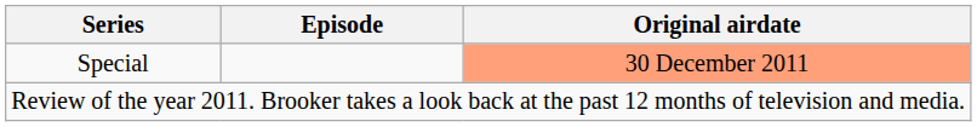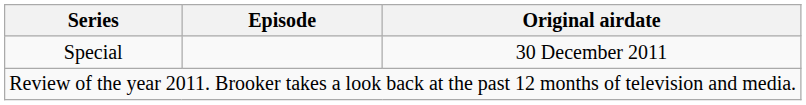Special | Original airdate: lightsalmon background -> no background
